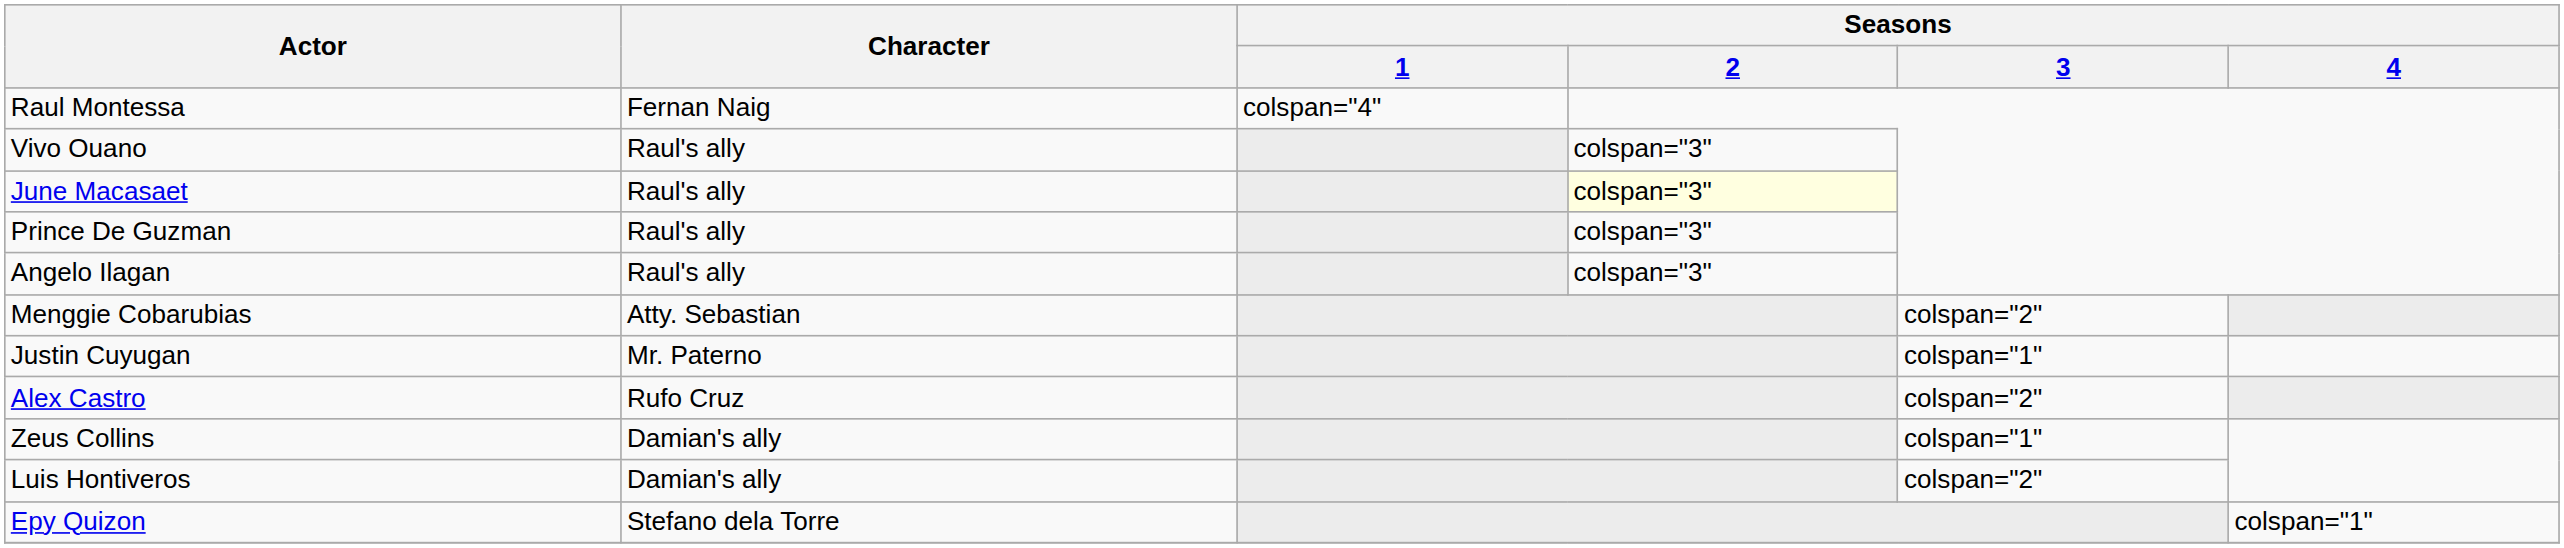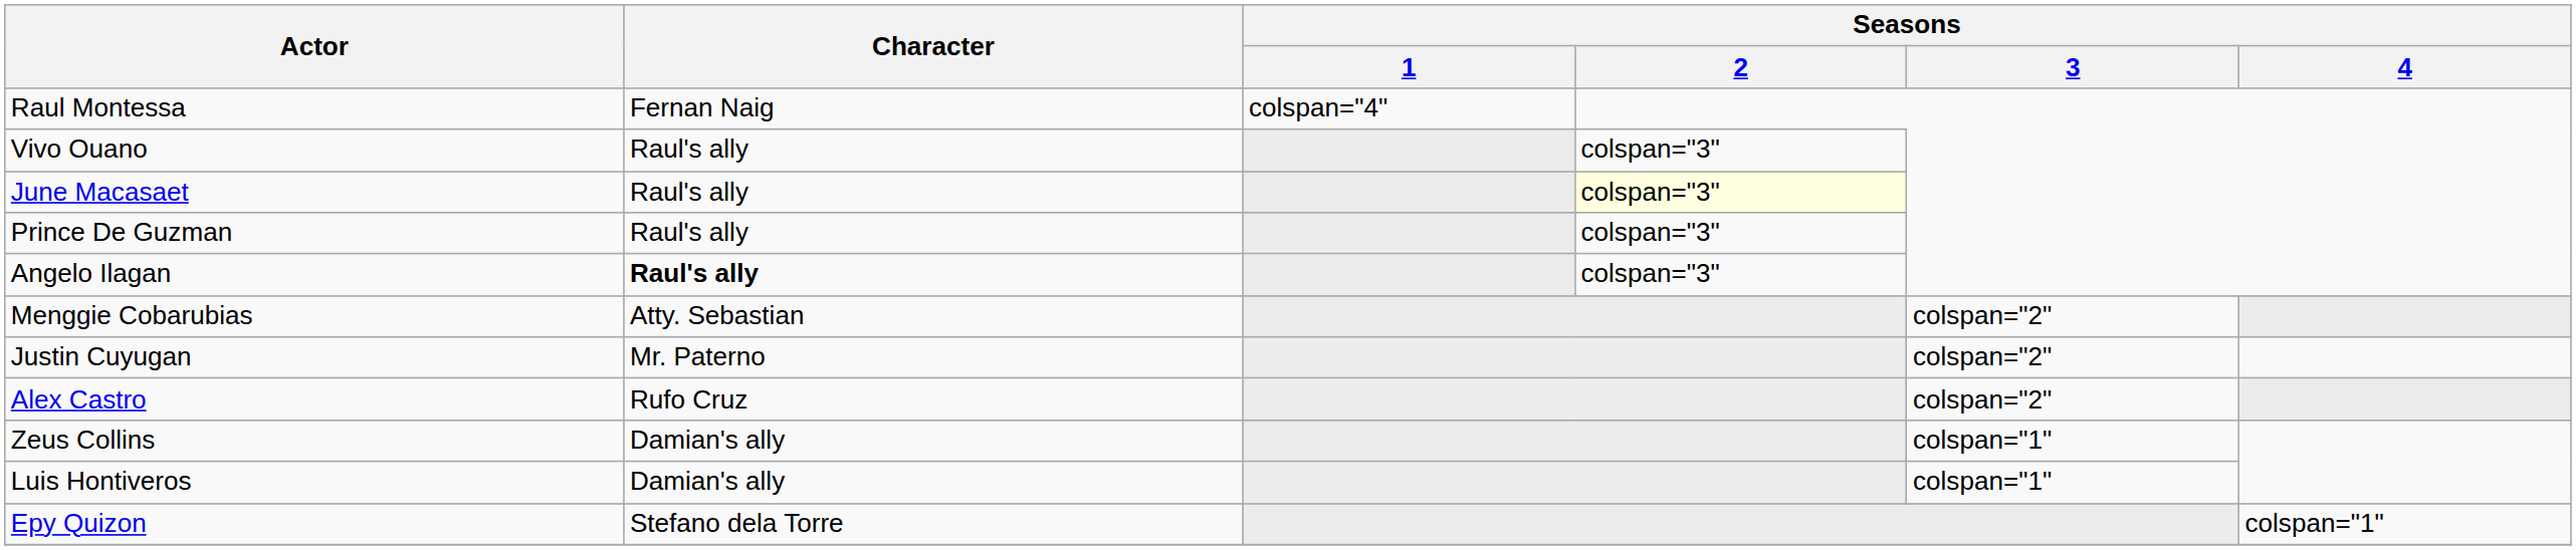Angelo Ilagan | Character: normal -> bold
Justin Cuyugan | Seasons / 3: colspan="1" -> colspan="2"
Luis Hontiveros | Seasons / 3: colspan="2" -> colspan="1"
